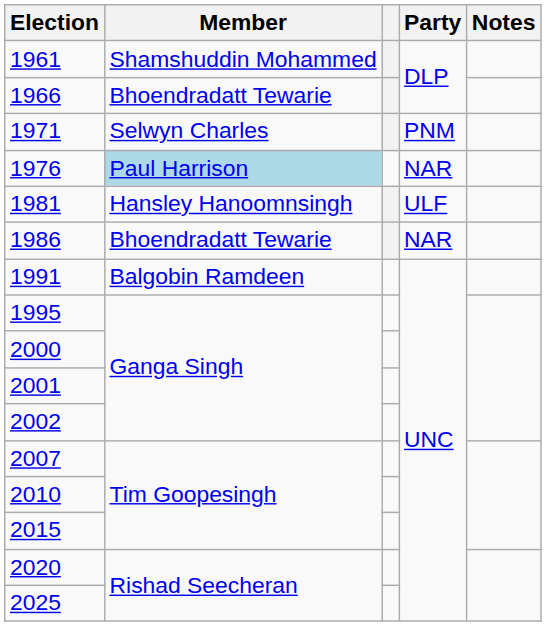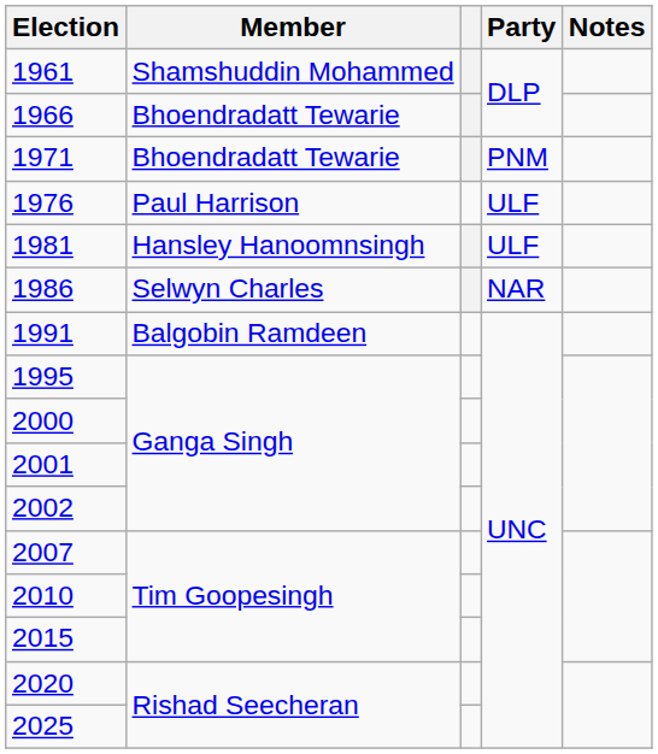1971 | Member: Selwyn Charles -> Bhoendradatt Tewarie
1976 | Member: lightblue background -> no background
1976 | Party: NAR -> ULF
1986 | Member: Bhoendradatt Tewarie -> Selwyn Charles
